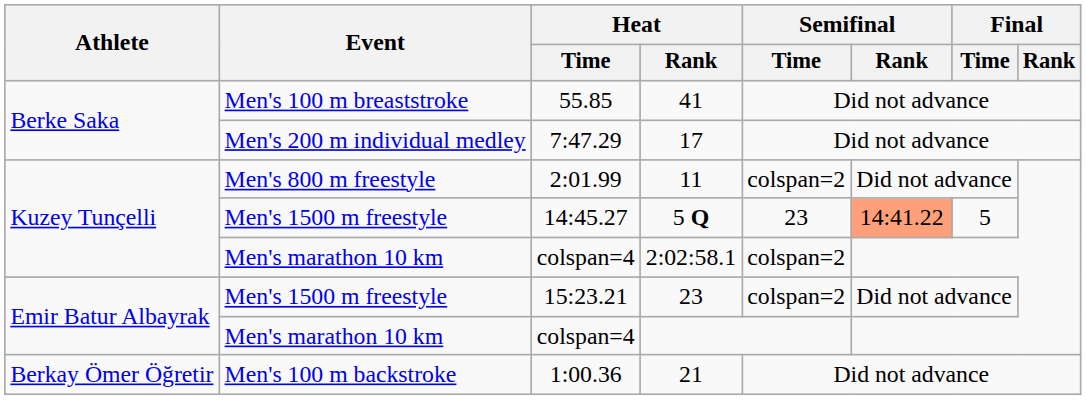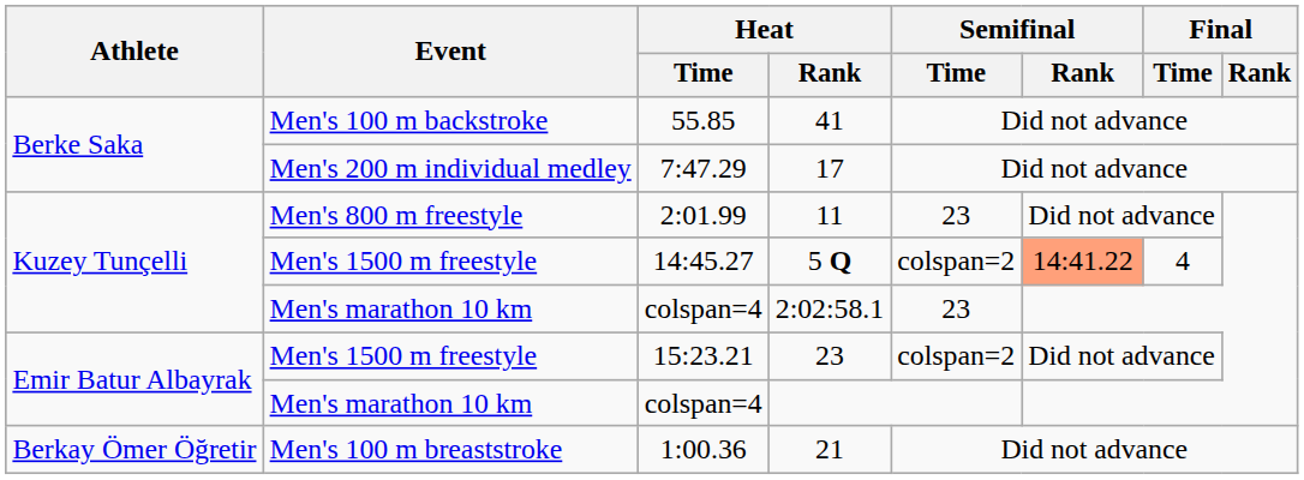41 | Event: Men's 100 m breaststroke -> Men's 100 m backstroke
11 | Semifinal / Time: colspan=2 -> 23
5 Q | Semifinal / Time: 23 -> colspan=2
5 Q | Final / Time: 5 -> 4
2:02:58.1 | Semifinal / Time: colspan=2 -> 23
21 | Event: Men's 100 m backstroke -> Men's 100 m breaststroke
